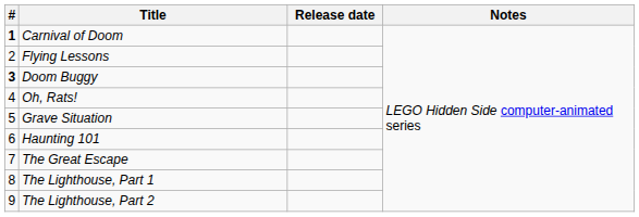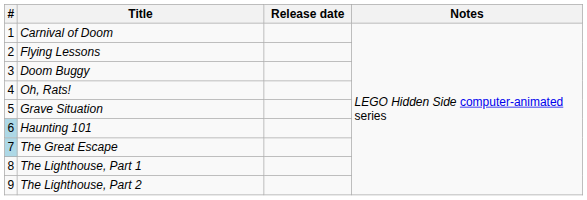Carnival of Doom | #: bold -> normal
Doom Buggy | #: bold -> normal
Haunting 101 | #: no background -> lightblue background
The Great Escape | #: no background -> lightblue background
